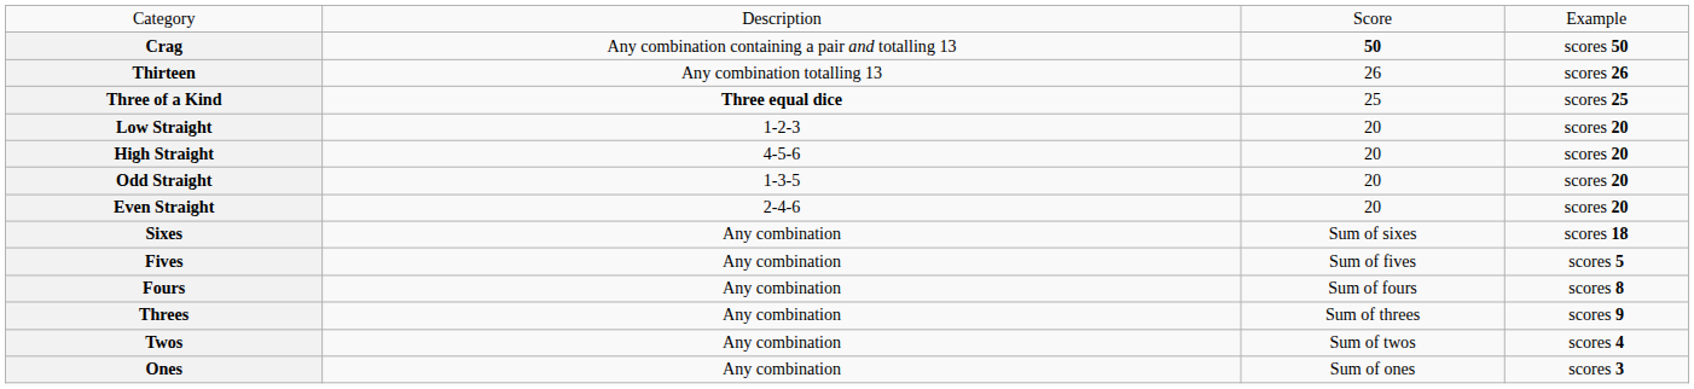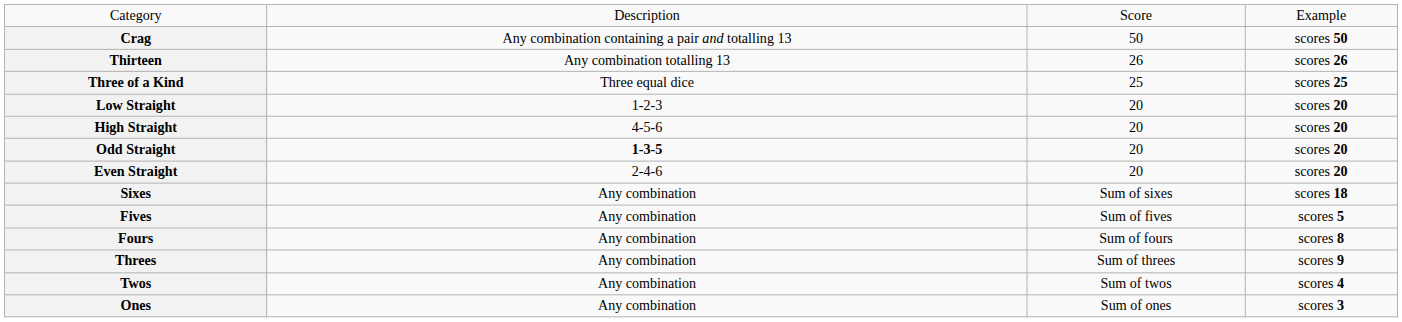Crag | column 3: bold -> normal
Three of a Kind | column 2: bold -> normal
Odd Straight | column 2: normal -> bold
